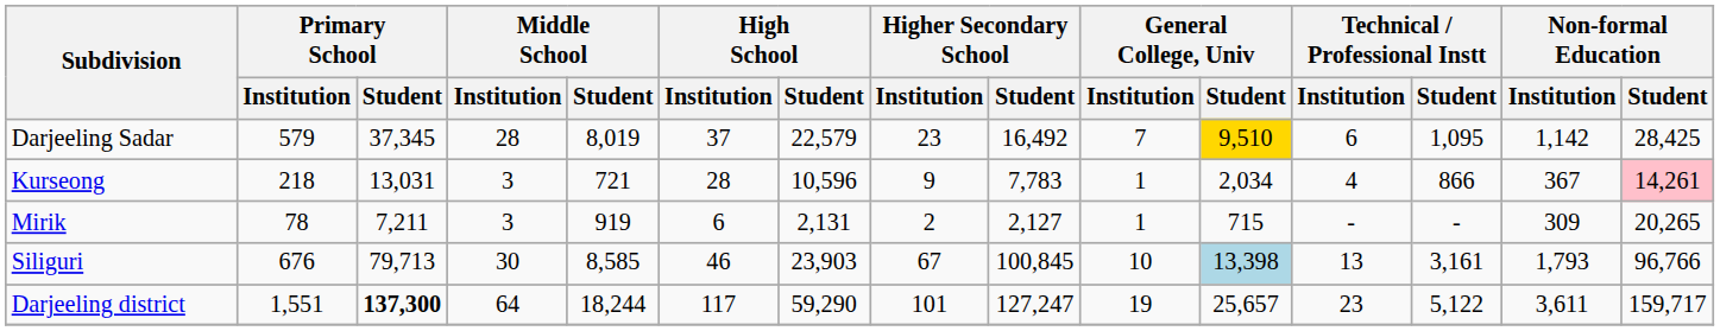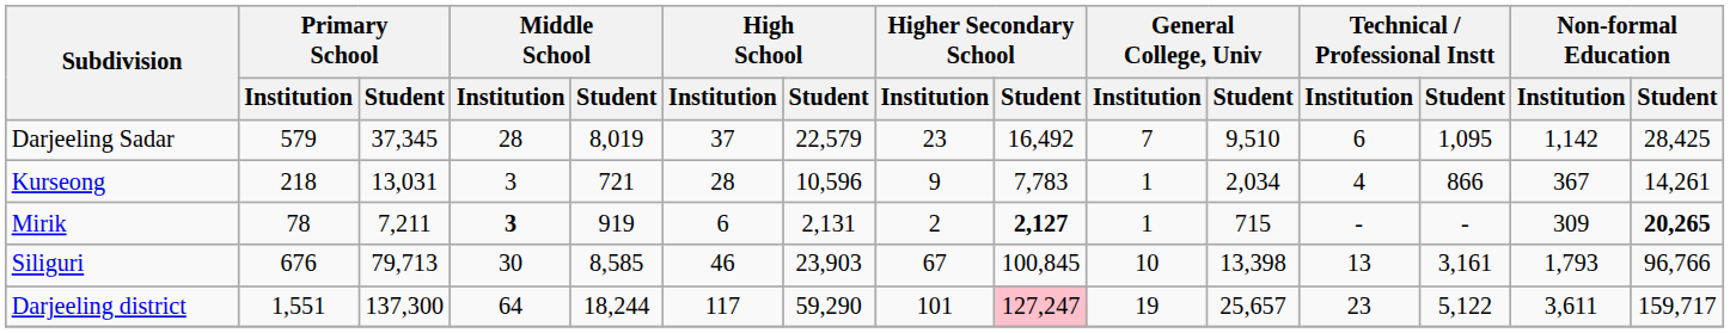Darjeeling Sadar | General College, Univ / Student: gold background -> no background
Kurseong | Non-formal Education / Student: pink background -> no background
Mirik | Middle School / Institution: normal -> bold
Mirik | Higher Secondary School / Student: normal -> bold
Mirik | Non-formal Education / Student: normal -> bold
Siliguri | General College, Univ / Student: lightblue background -> no background
Darjeeling district | Primary School / Student: bold -> normal
Darjeeling district | Higher Secondary School / Student: no background -> pink background
